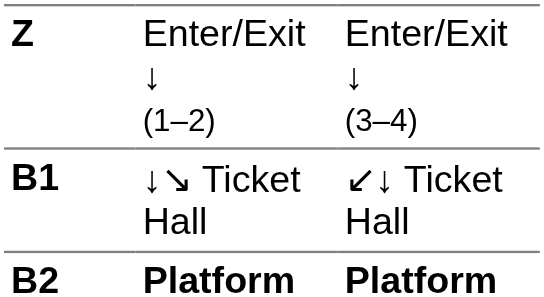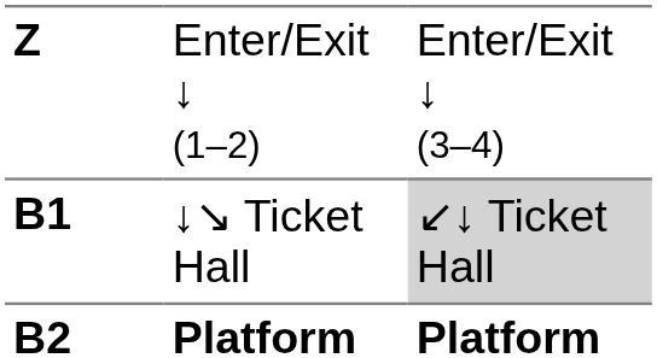↓↘ Ticket Hall | column 3: no background -> lightgrey background
